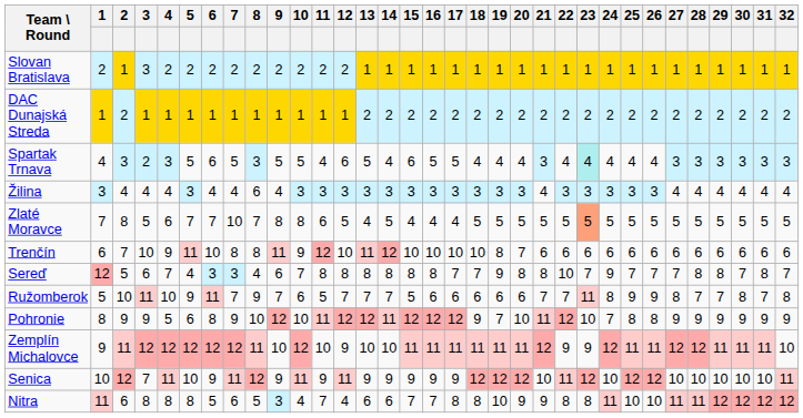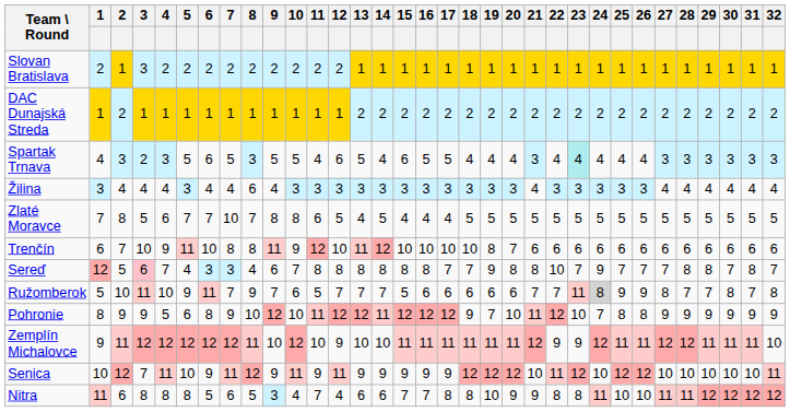Zlaté Moravce | 23: lightsalmon background -> no background
Sereď | 3: no background -> pink background
Ružomberok | 24: no background -> lightgrey background
